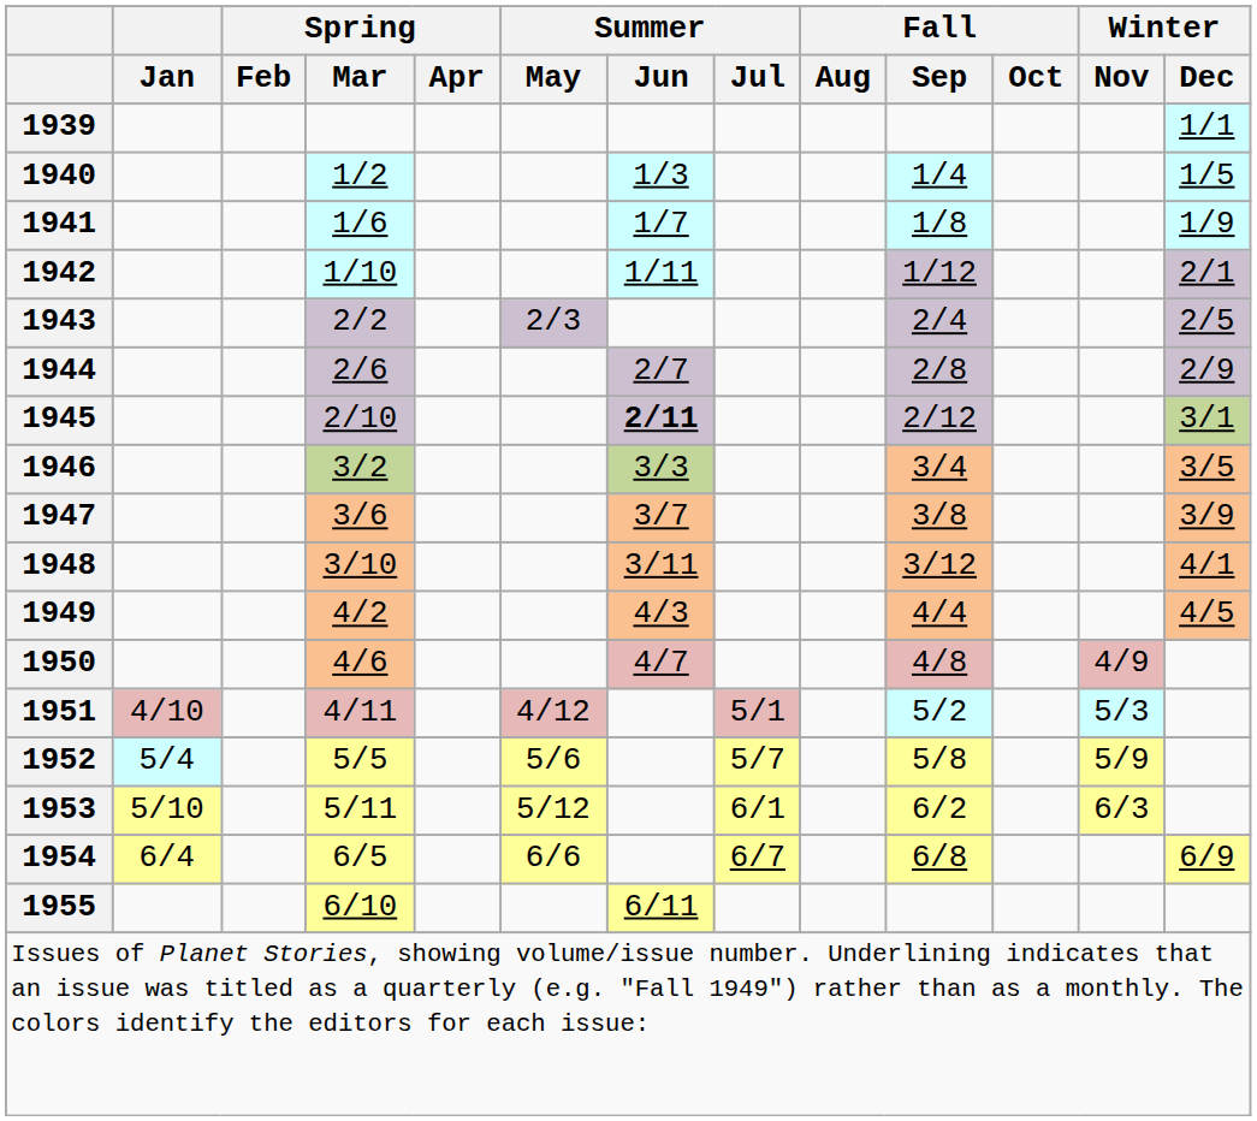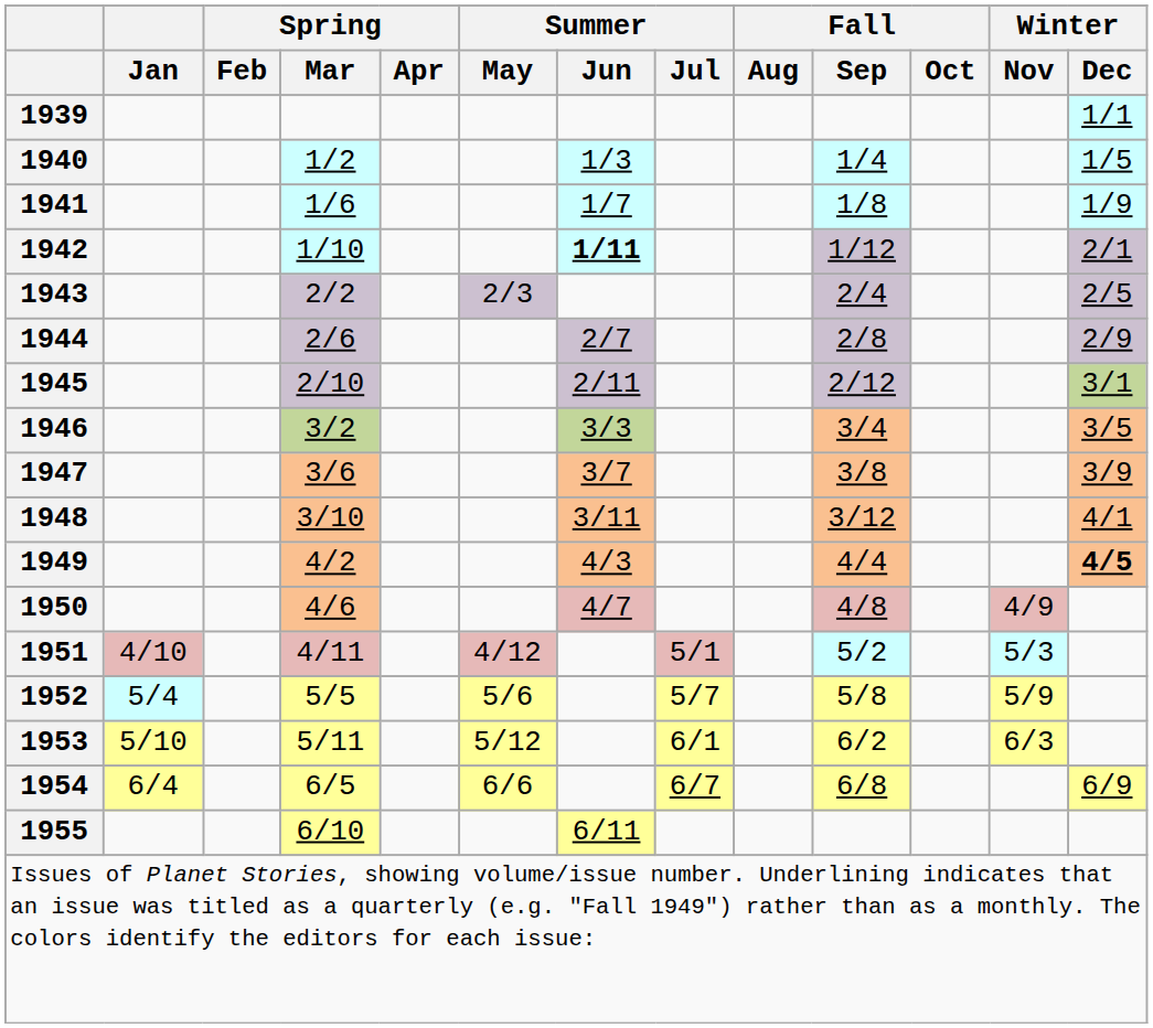1942 | Summer / Jun: normal -> bold
1945 | Summer / Jun: bold -> normal
1949 | Winter / Dec: normal -> bold
